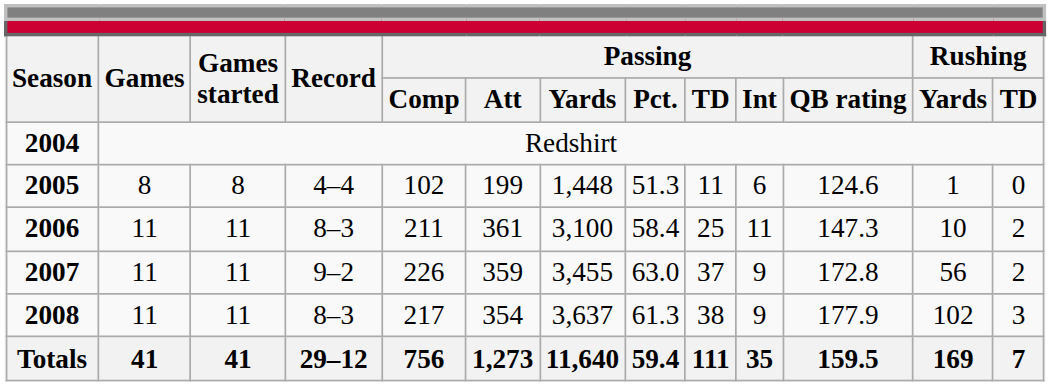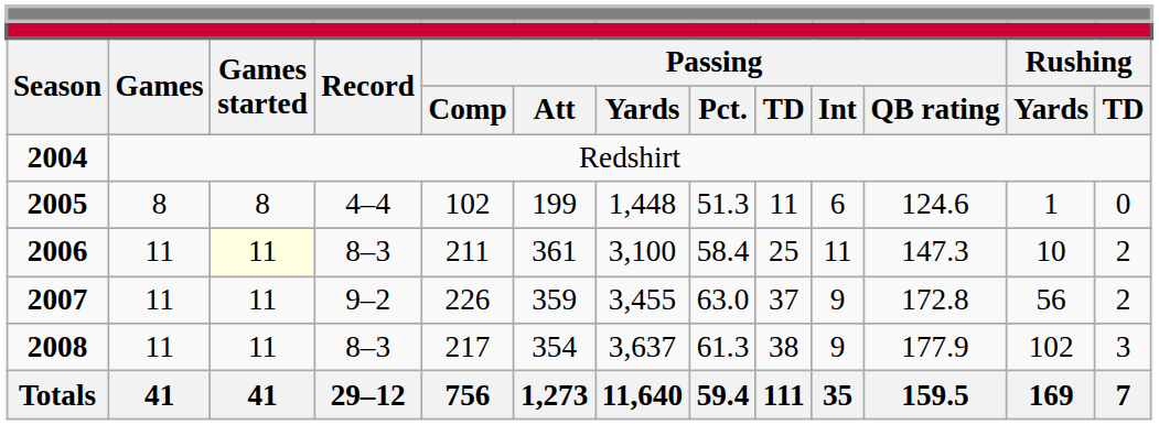2006 | column 3: no background -> lightyellow background
